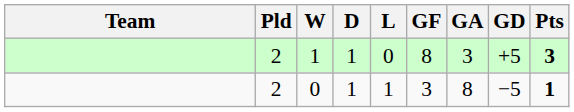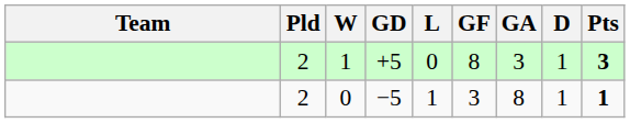columns swapped: D <-> GD
